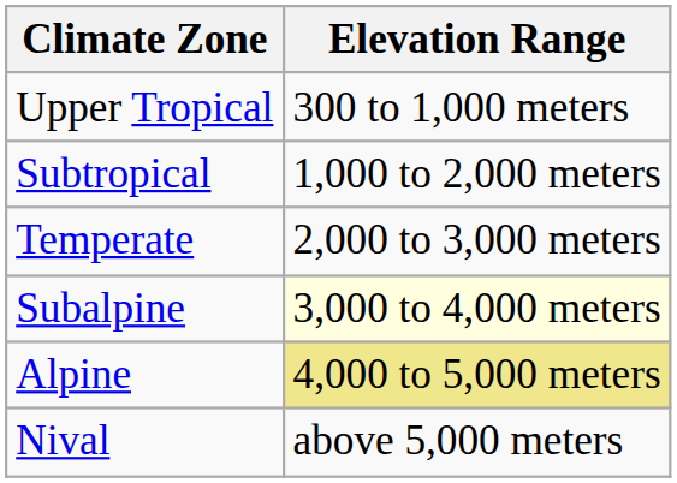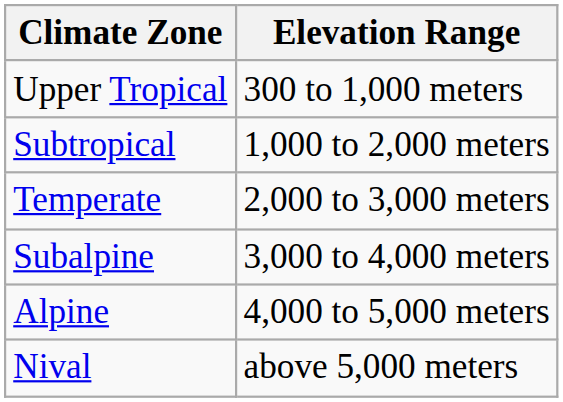Subalpine | Elevation Range: lightyellow background -> no background
Alpine | Elevation Range: khaki background -> no background
